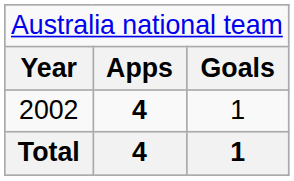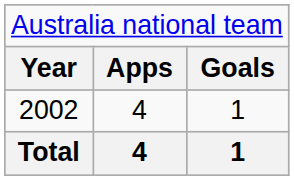2002 | column 2: bold -> normal
